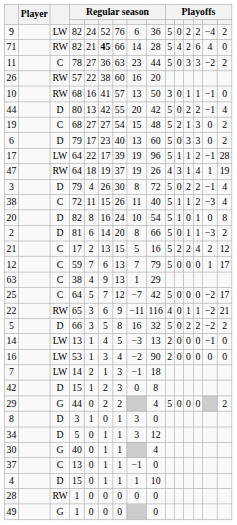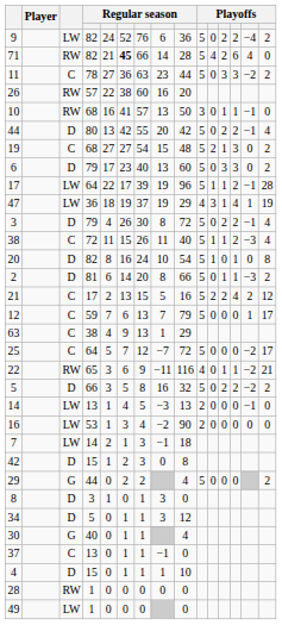47 | column 3: RW -> LW
47 | column 4: 64 -> 36
47 | column 9: 26 -> 29
25 | column 9: 42 -> 72
49 | column 3: G -> LW
